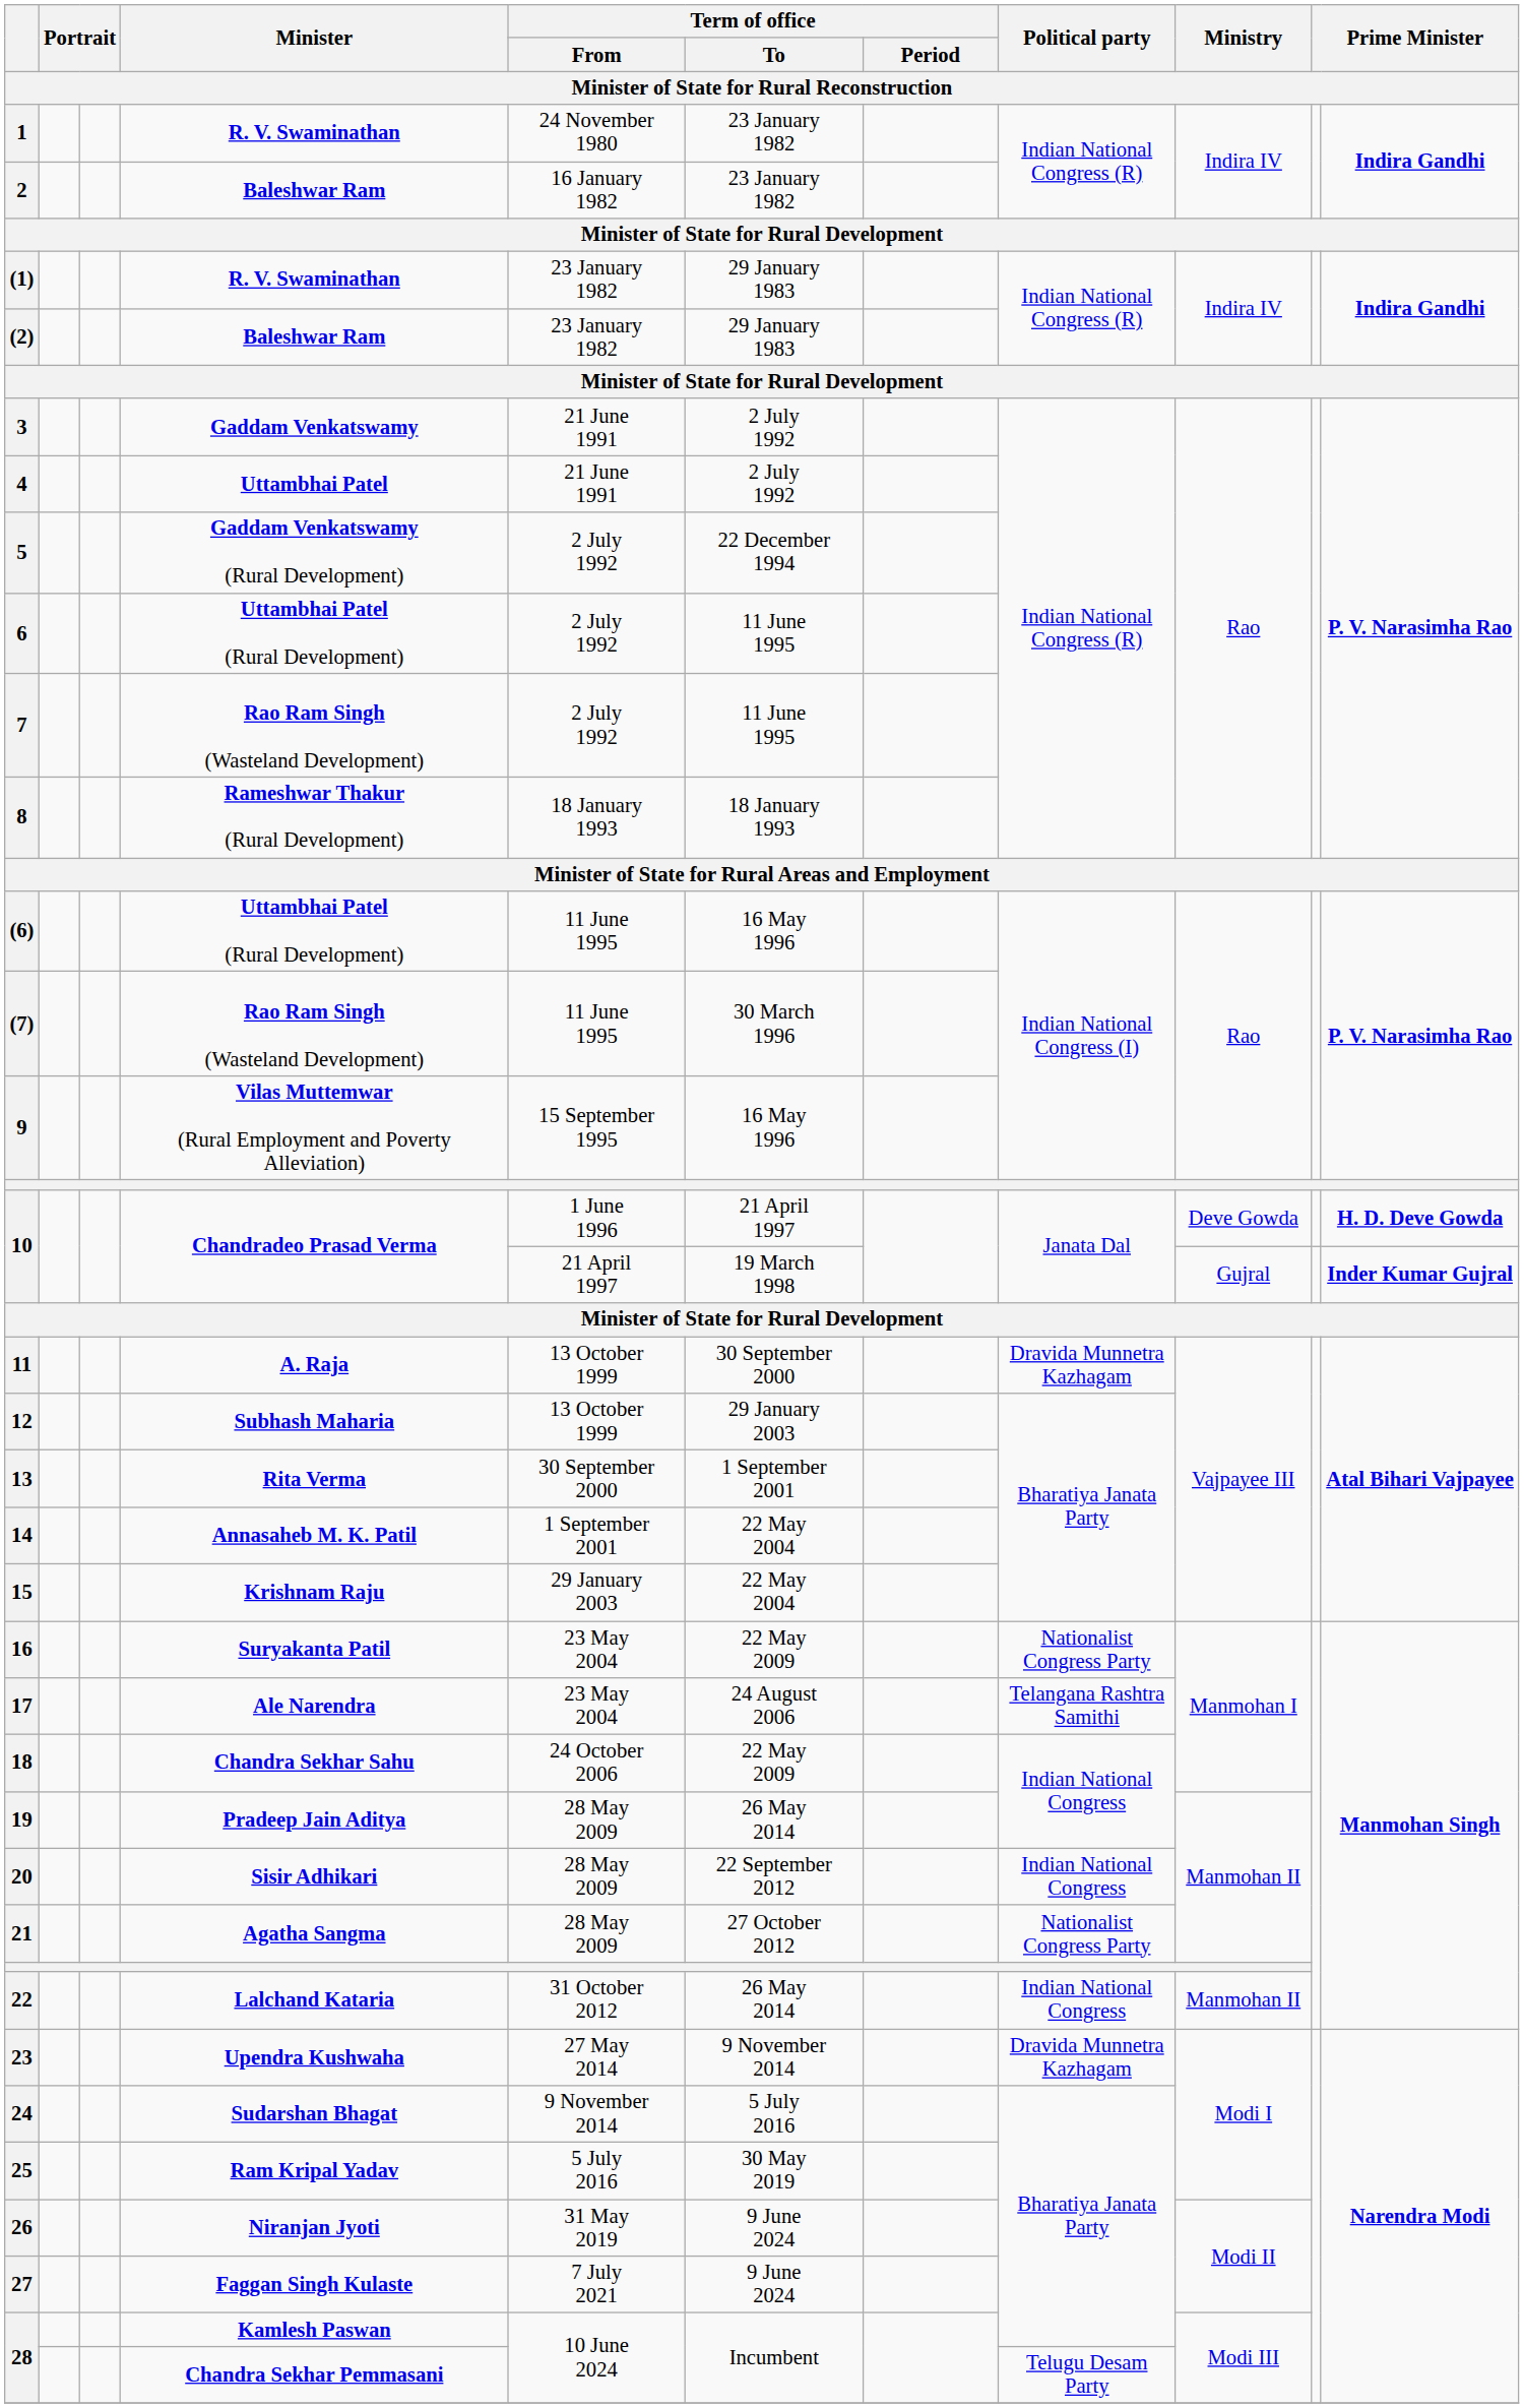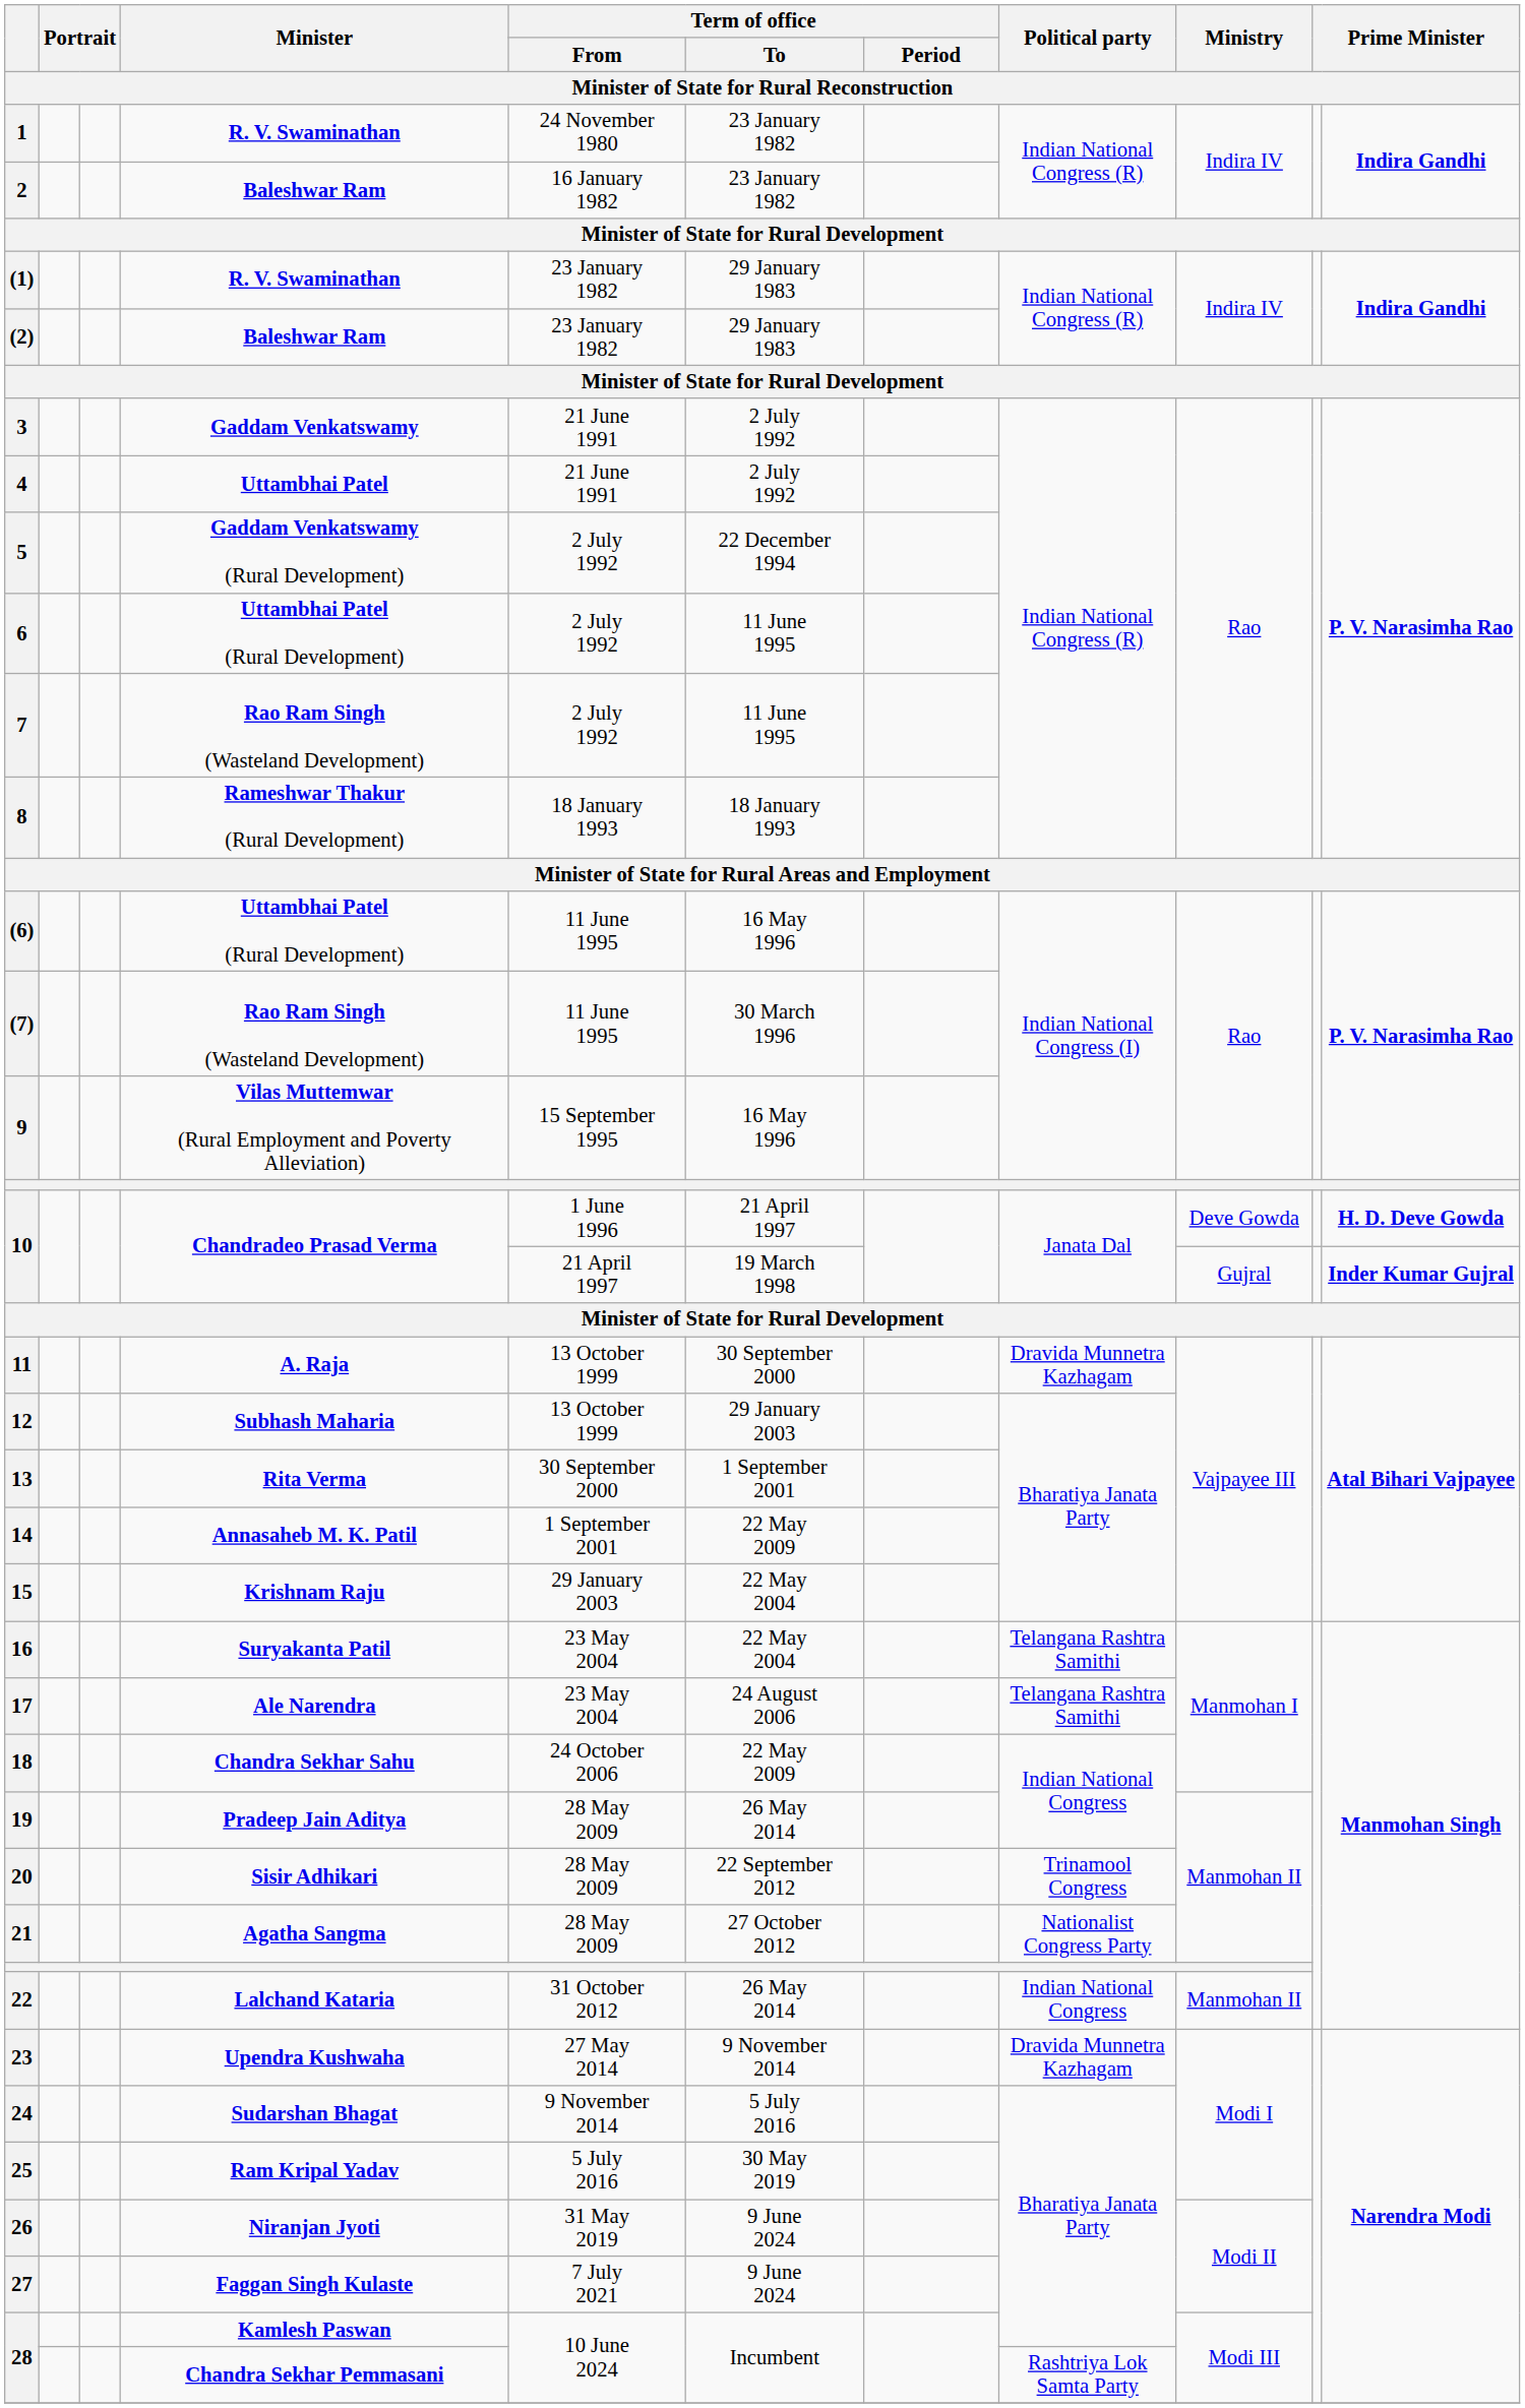14 | Term of office / To: 22 May 2004 -> 22 May 2009
16 | Term of office / To: 22 May 2009 -> 22 May 2004
16 | Political party: Nationalist Congress Party -> Telangana Rashtra Samithi
20 | Political party: Indian National Congress -> Trinamool Congress
28 / Chandra Sekhar Pemmasani | Political party: Telugu Desam Party -> Rashtriya Lok Samta Party
